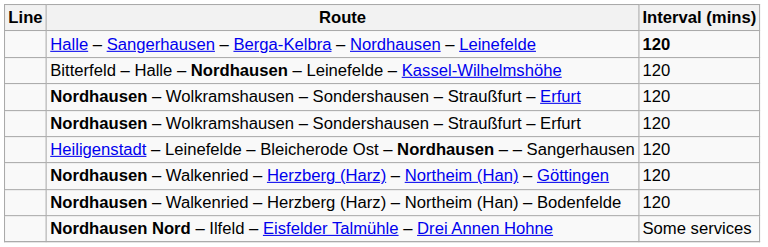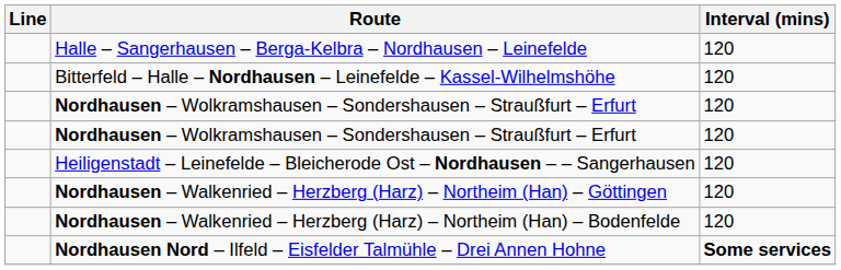row 2 | Interval (mins): bold -> normal
row 9 | Interval (mins): normal -> bold
